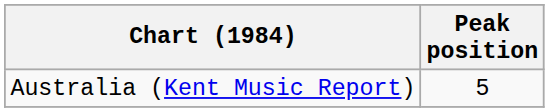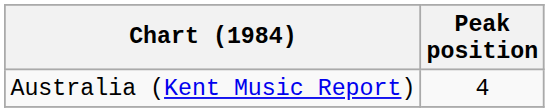Australia (Kent Music Report) | Peak position: 5 -> 4
